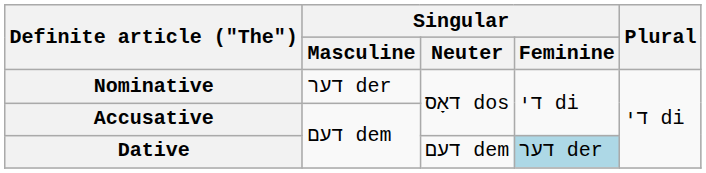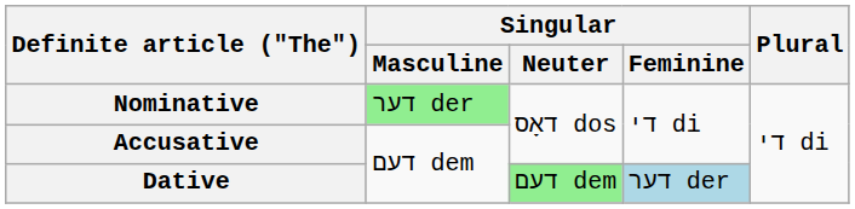Nominative | Singular / Masculine: no background -> lightgreen background
Dative | Singular / Neuter: no background -> lightgreen background
